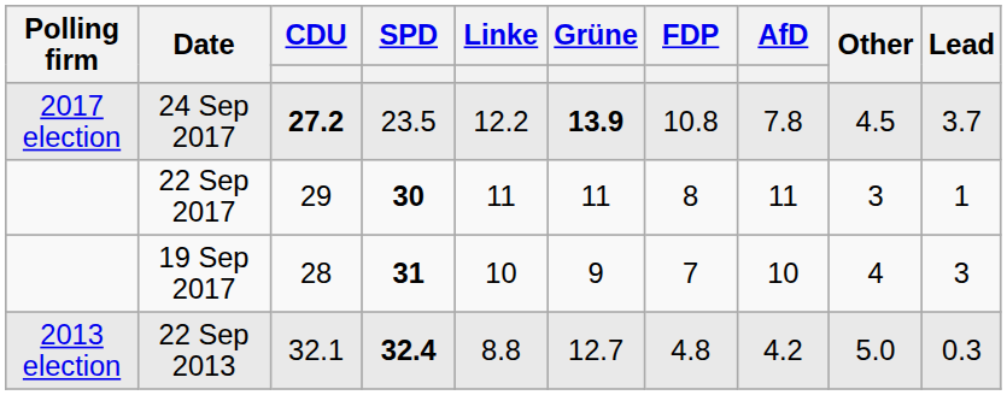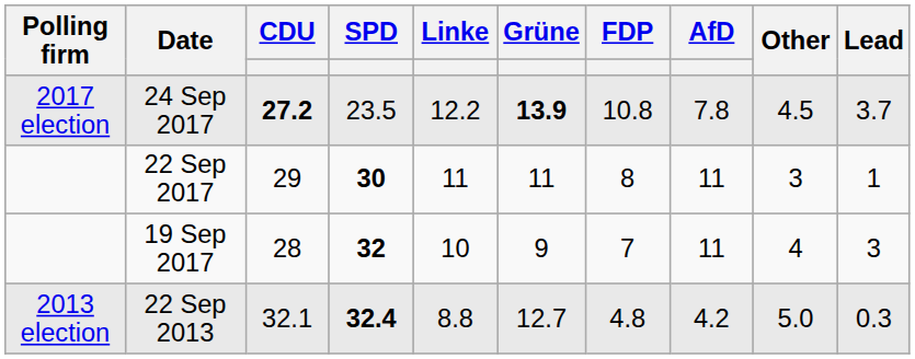19 Sep 2017 | SPD: 31 -> 32
19 Sep 2017 | AfD: 10 -> 11
